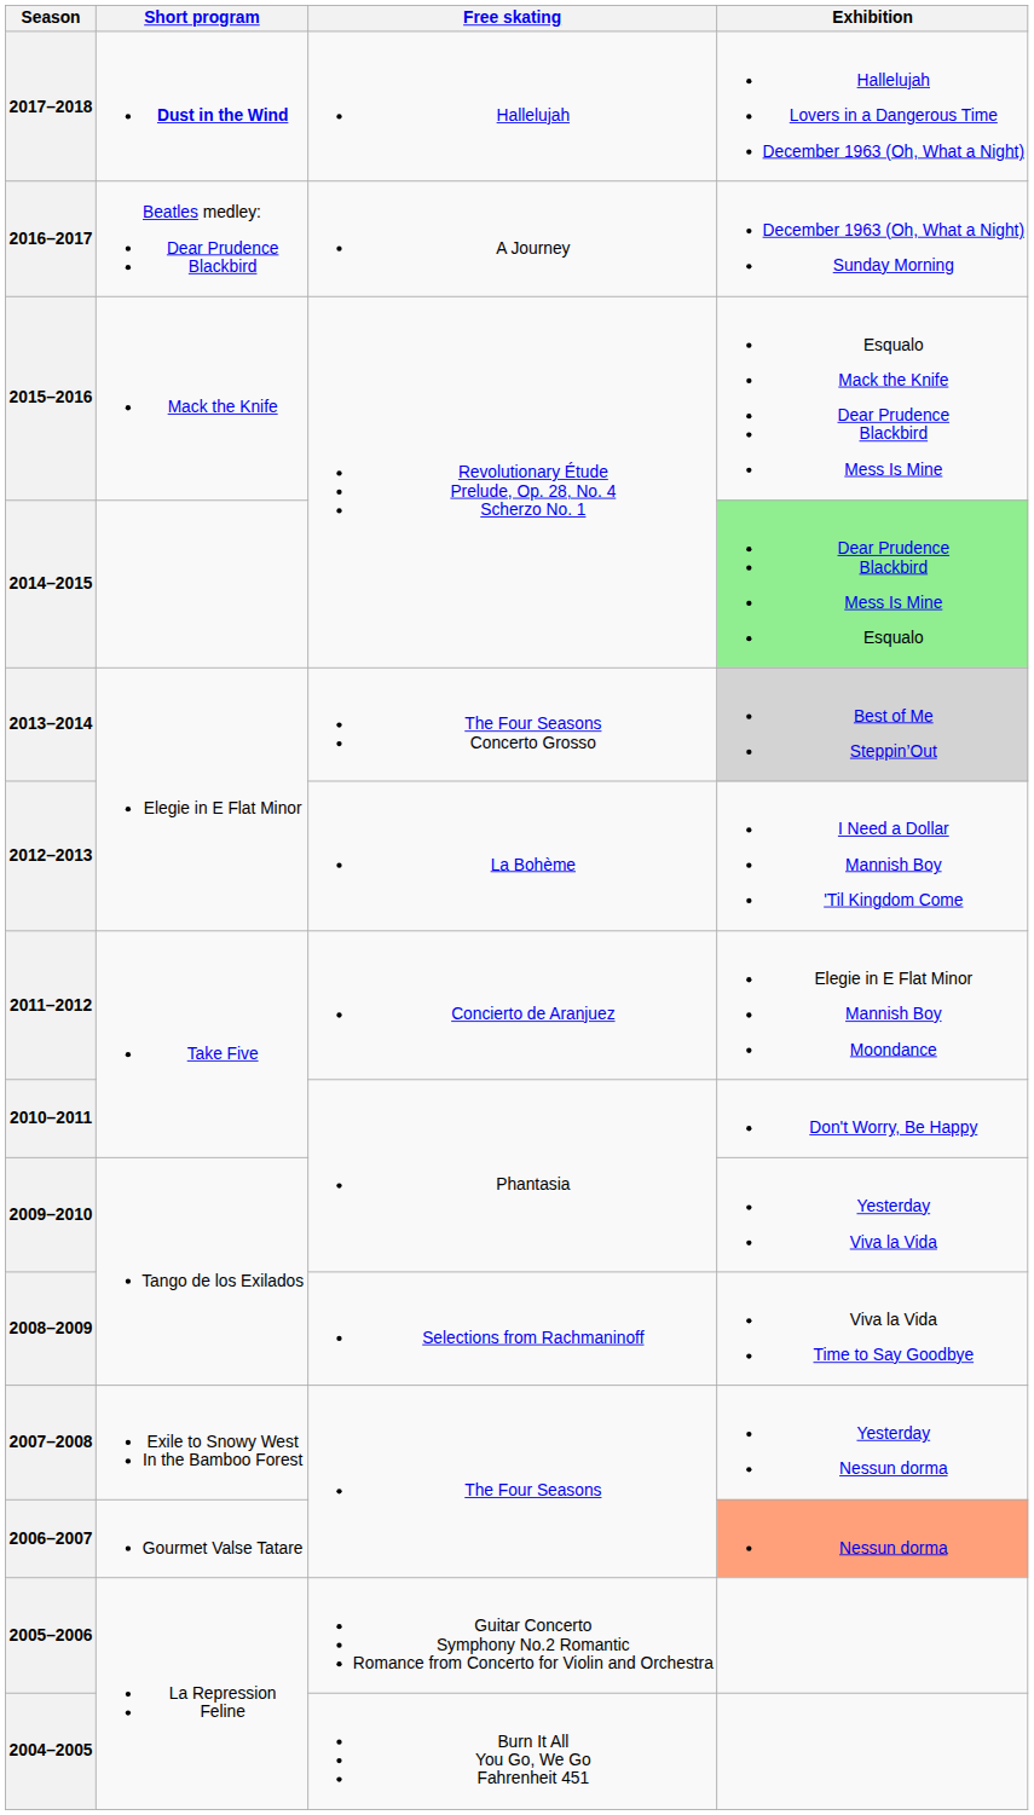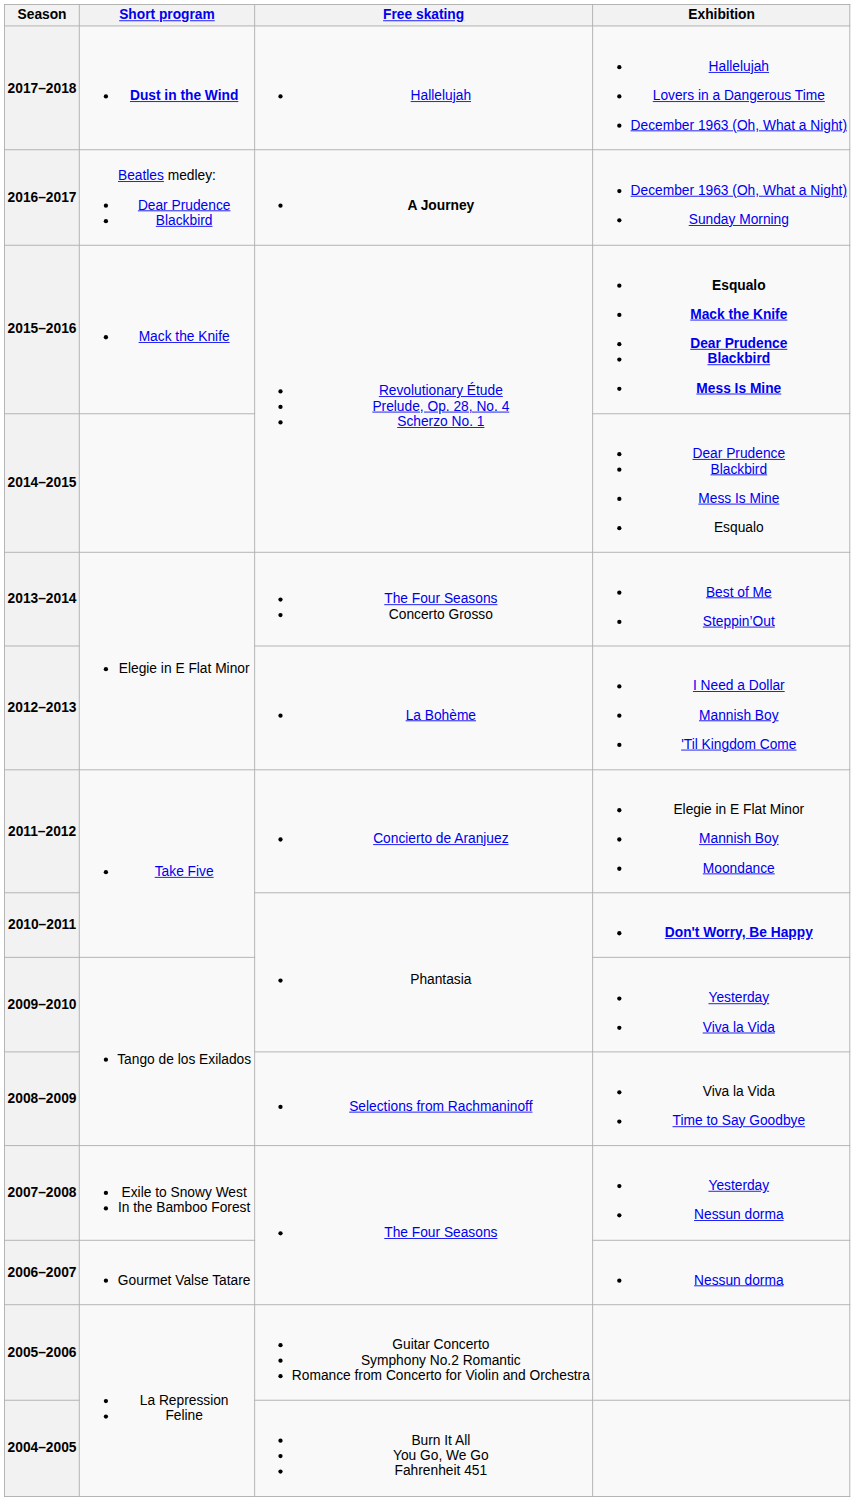2016–2017 | Free skating: normal -> bold
2015–2016 | Exhibition: normal -> bold
2014–2015 | Exhibition: lightgreen background -> no background
2013–2014 | Exhibition: lightgrey background -> no background
2010–2011 | Exhibition: normal -> bold
2006–2007 | Exhibition: lightsalmon background -> no background
